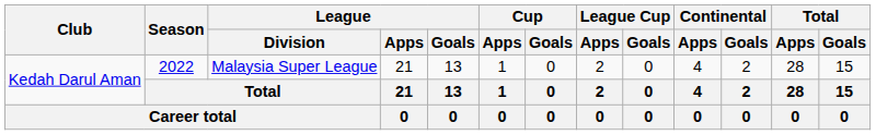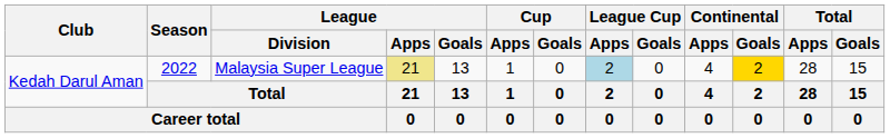Kedah Darul Aman / Malaysia Super League | League / Apps: no background -> khaki background
Kedah Darul Aman / Malaysia Super League | League Cup / Apps: no background -> lightblue background
Kedah Darul Aman / Malaysia Super League | Continental / Goals: no background -> gold background
